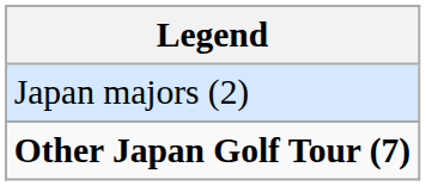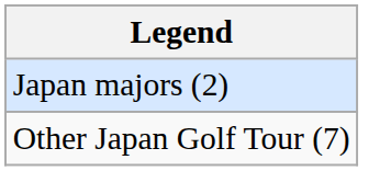row 3 | column 1: bold -> normal
